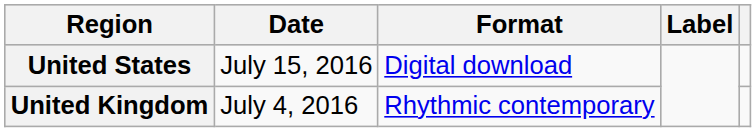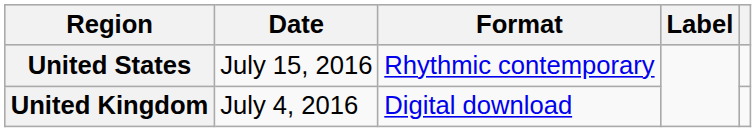United States | Format: Digital download -> Rhythmic contemporary
United Kingdom | Format: Rhythmic contemporary -> Digital download
